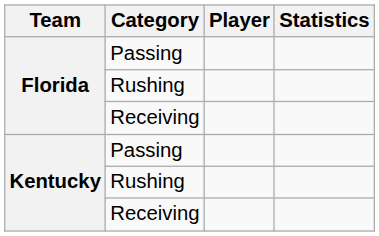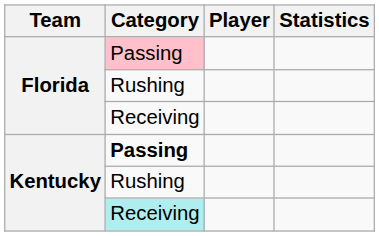Florida / Passing | Category: no background -> pink background
Kentucky / Passing | Category: normal -> bold
Kentucky / Receiving | Category: no background -> paleturquoise background
